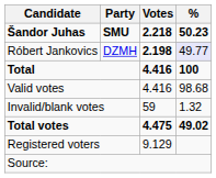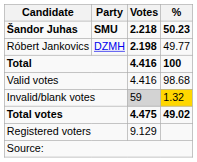Róbert Jankovics | %: lavender background -> no background
Invalid/blank votes | Votes: no background -> lightgrey background
Invalid/blank votes | %: no background -> gold background
